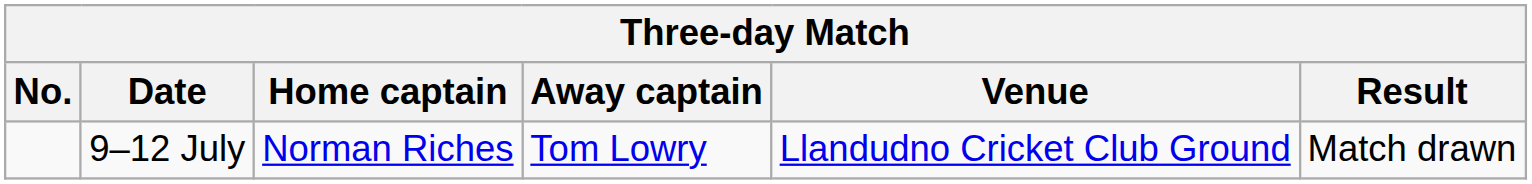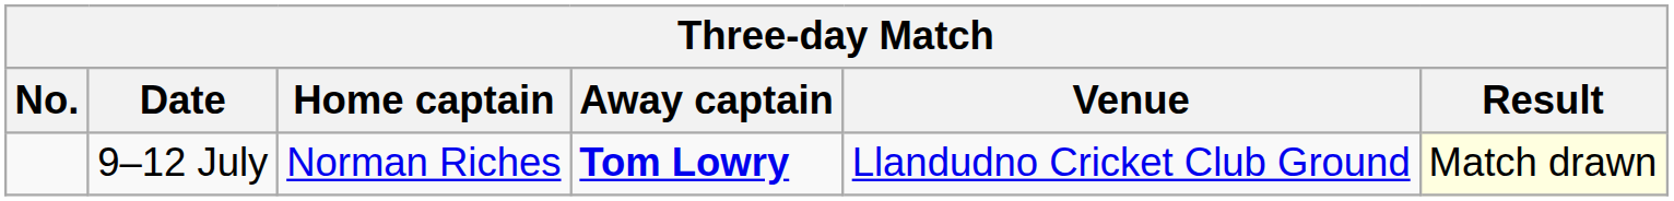9–12 July | Away captain: normal -> bold
9–12 July | Result: no background -> lightyellow background
